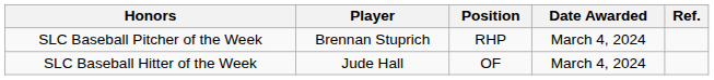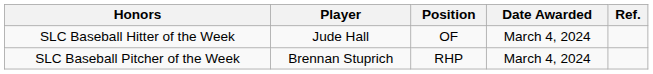rows swapped: SLC Baseball Hitter of the Week <-> SLC Baseball Pitcher of the Week
